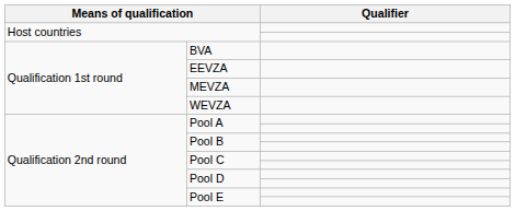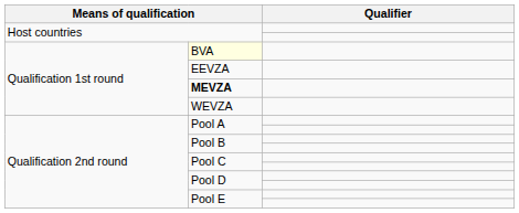BVA | column 2: no background -> lightyellow background
MEVZA | column 2: normal -> bold
